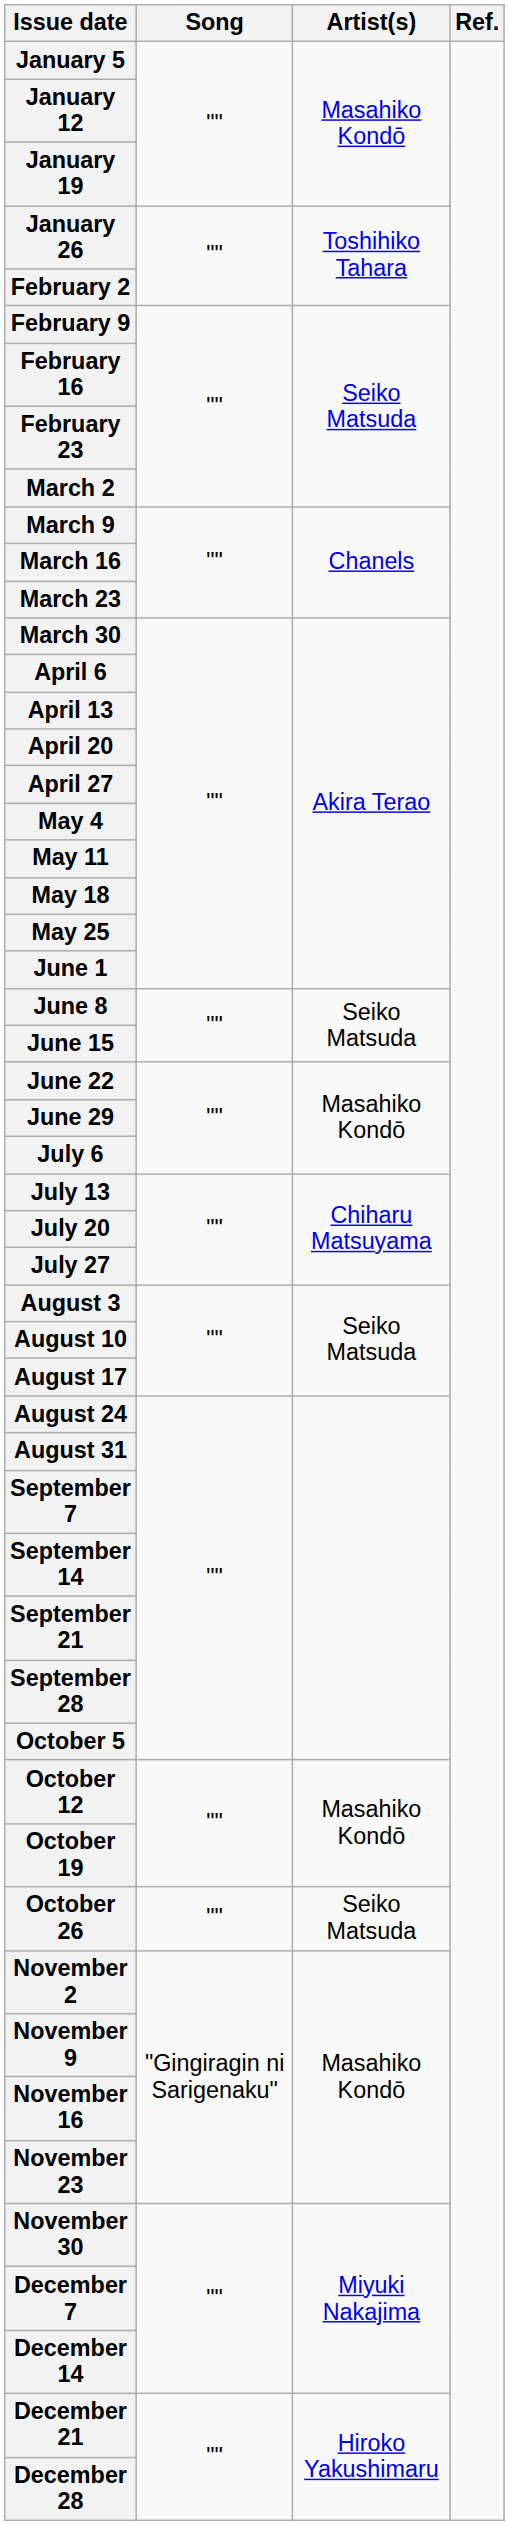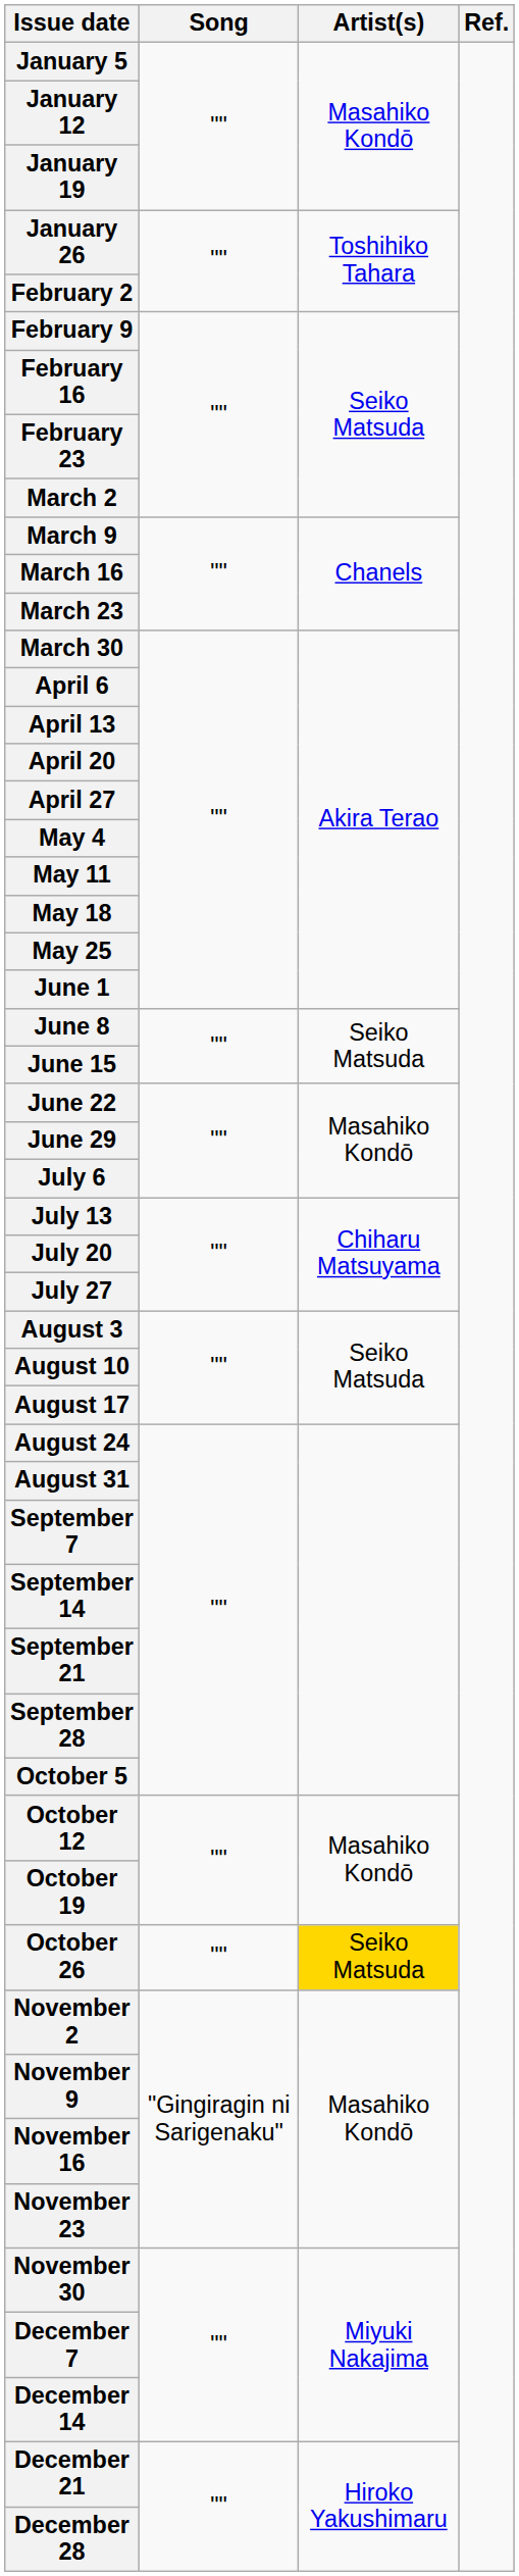October 26 | Artist(s): no background -> gold background
